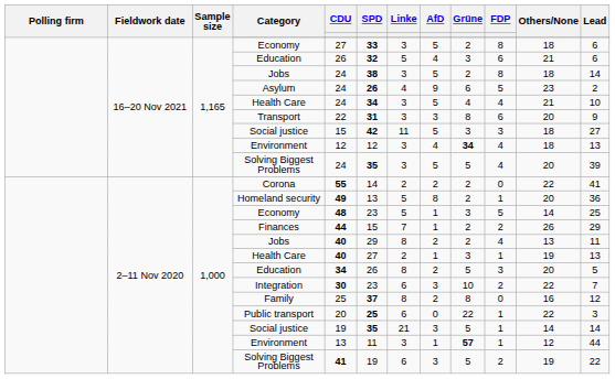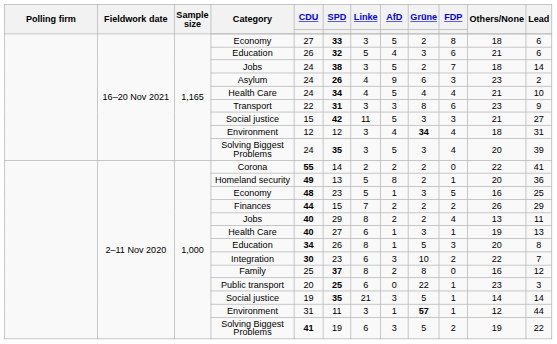16–20 Nov 2021 / Jobs | FDP: 8 -> 7
Asylum | FDP: 5 -> 3
16–20 Nov 2021 / Health Care | Linke: 3 -> 4
Transport | Others/None: 20 -> 23
16–20 Nov 2021 / Social justice | Others/None: 18 -> 21
16–20 Nov 2021 / Environment | Lead: 13 -> 31
16–20 Nov 2021 / Solving Biggest Problems | Grüne: 5 -> 3
2–11 Nov 2020 / Economy | Others/None: 14 -> 16
Finances | AfD: 1 -> 2
2–11 Nov 2020 / Health Care | Linke: 2 -> 6
2–11 Nov 2020 / Education | AfD: 2 -> 1
2–11 Nov 2020 / Education | Lead: 5 -> 8
Public transport | Others/None: 22 -> 23
2–11 Nov 2020 / Environment | CDU: 13 -> 31
